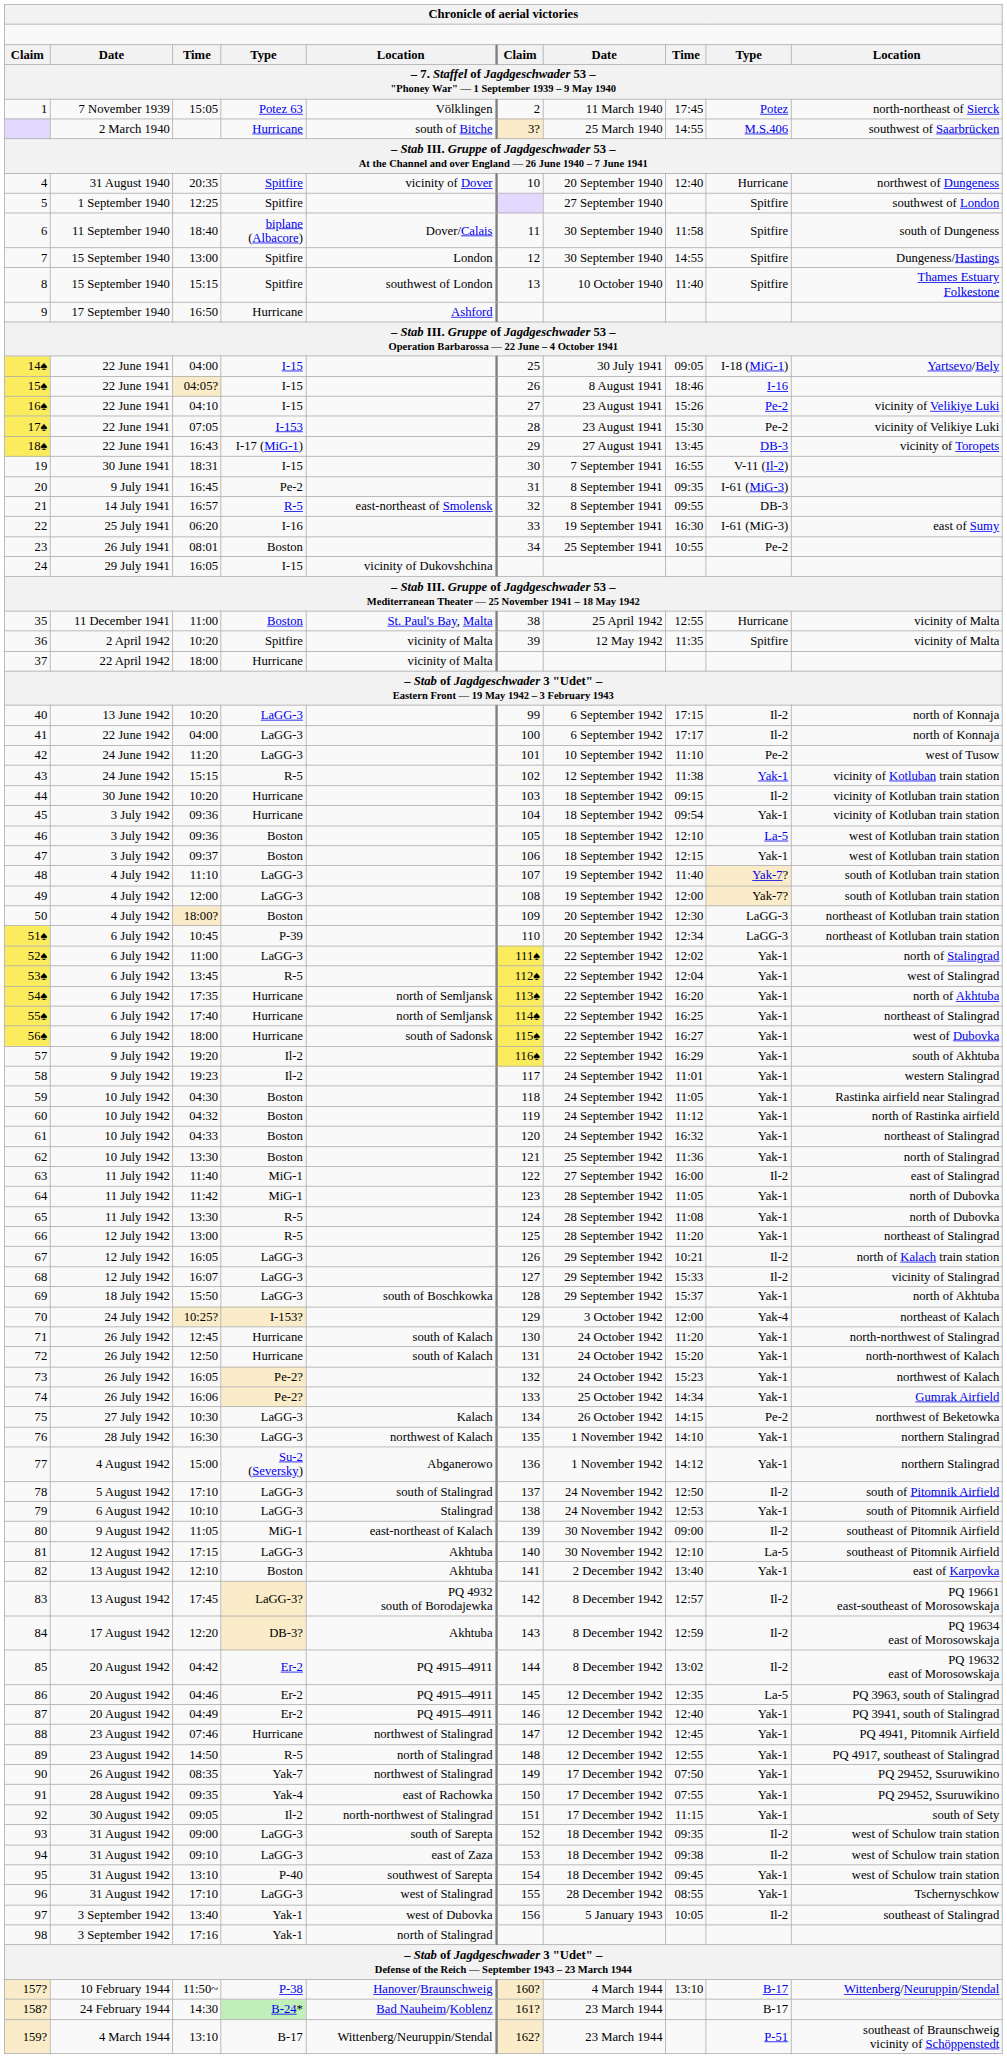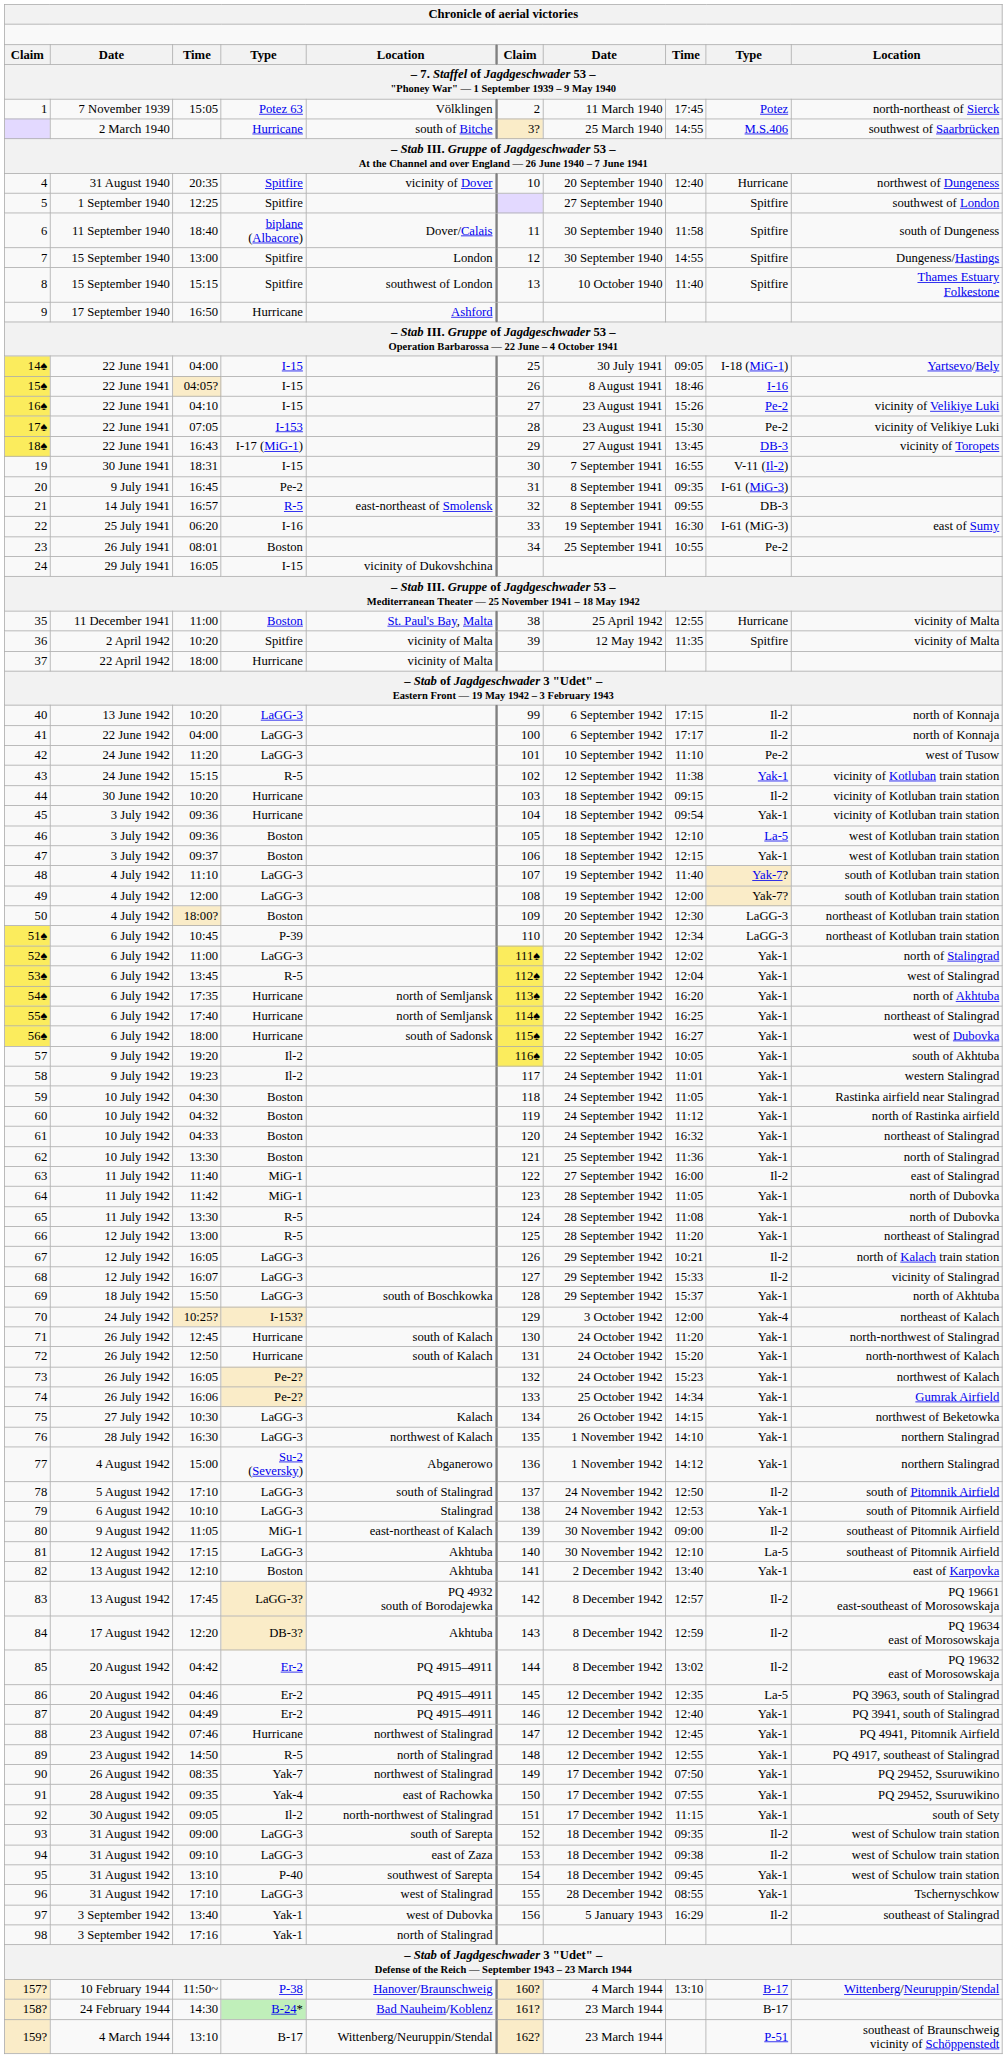57 | column 8: 16:29 -> 10:05
75 | column 9: Pe-2 -> Yak-1
97 | column 8: 10:05 -> 16:29
